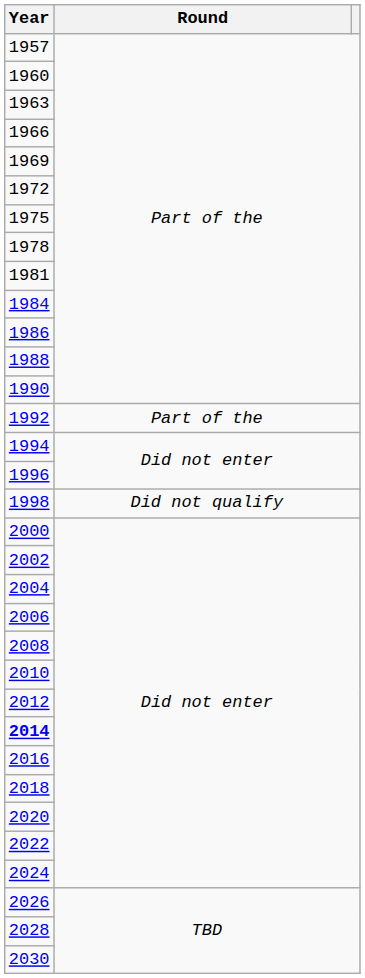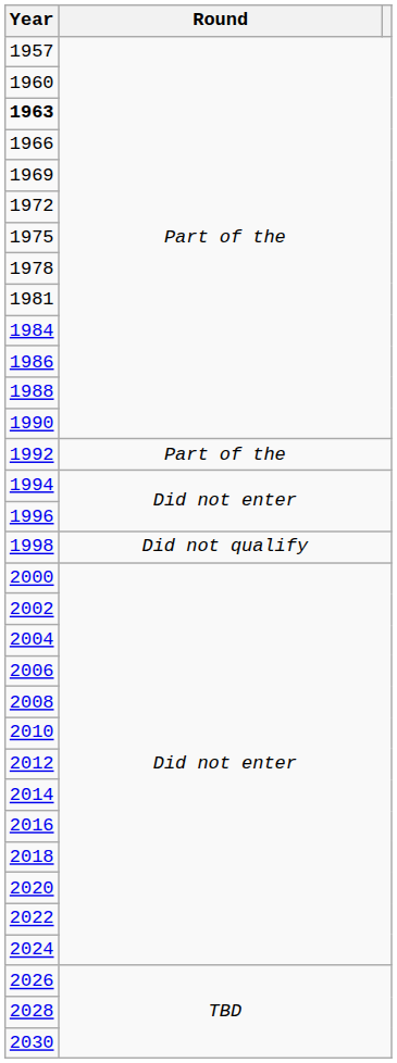1963 | Year: normal -> bold
2014 | Year: bold -> normal
